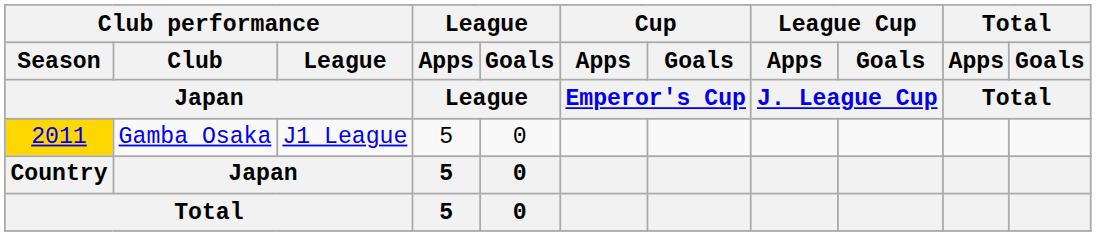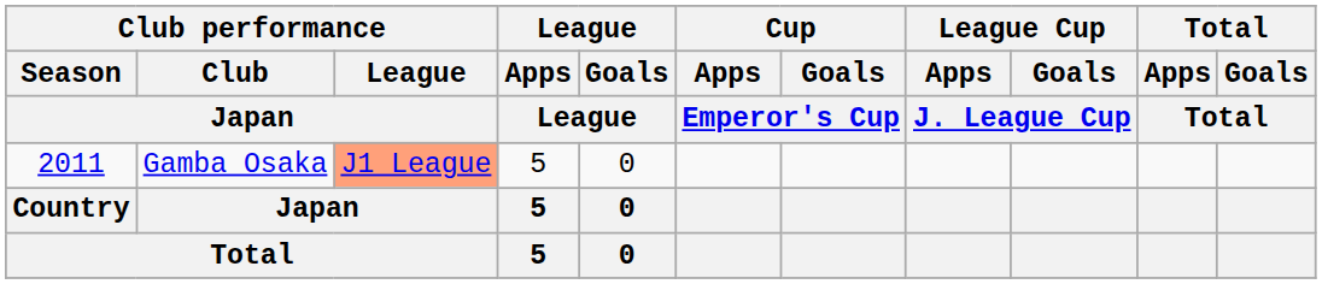Gamba Osaka | Club performance / Season / Japan: gold background -> no background
Gamba Osaka | Club performance / League / Japan: no background -> lightsalmon background
